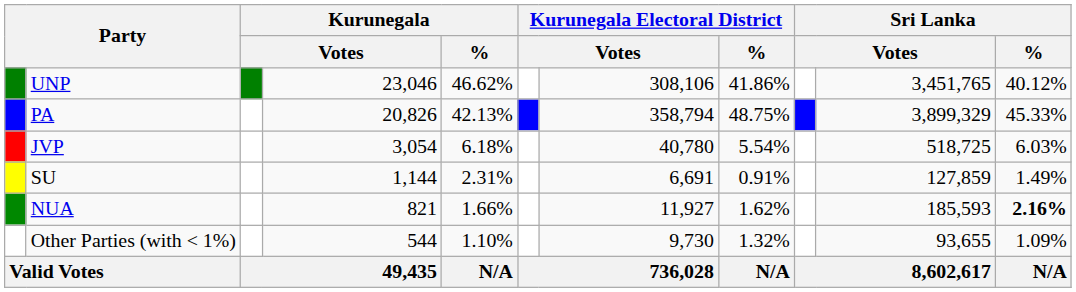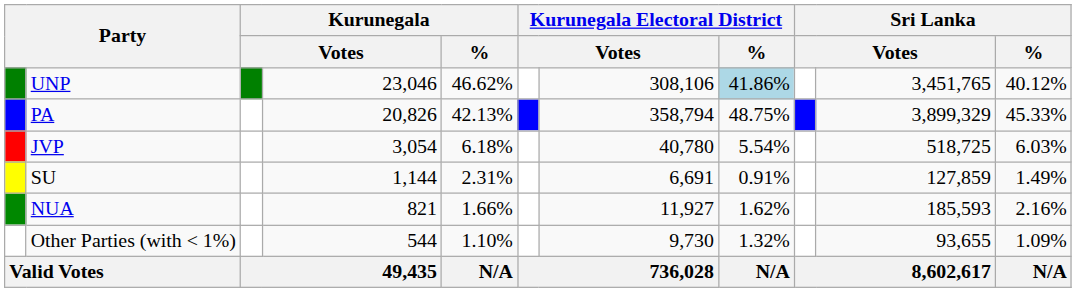UNP | Kurunegala Electoral District / %: no background -> lightblue background
NUA | Sri Lanka / %: bold -> normal
